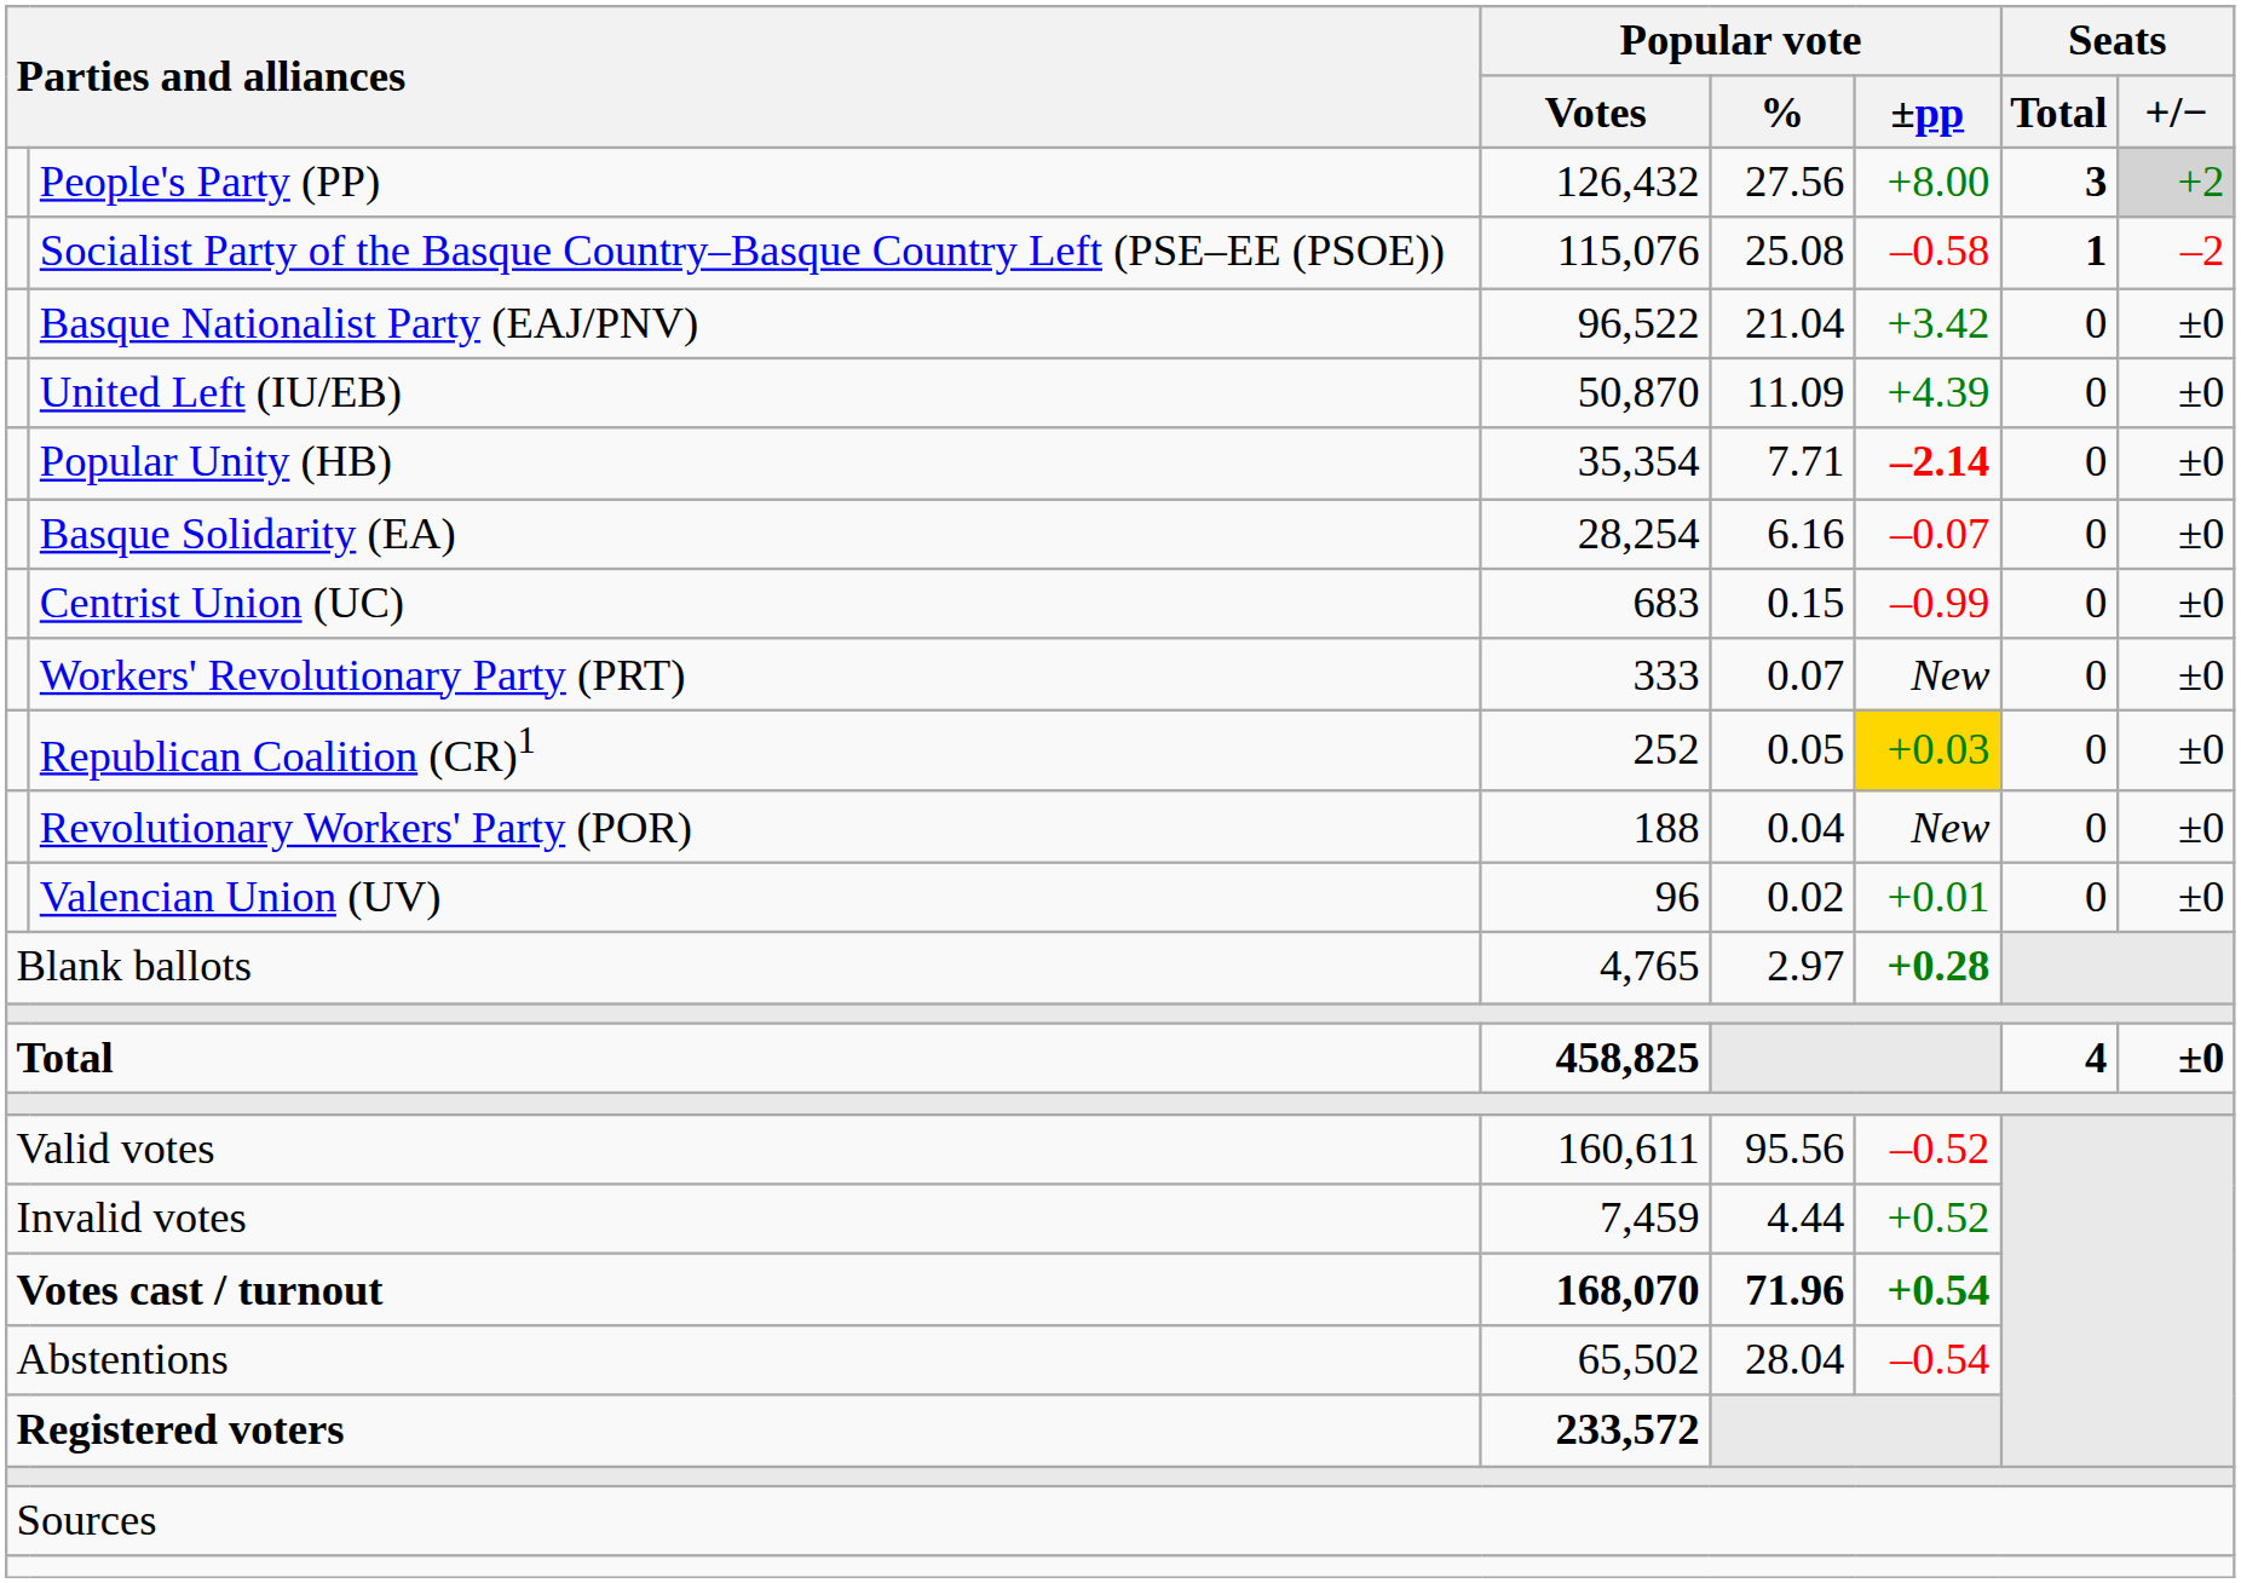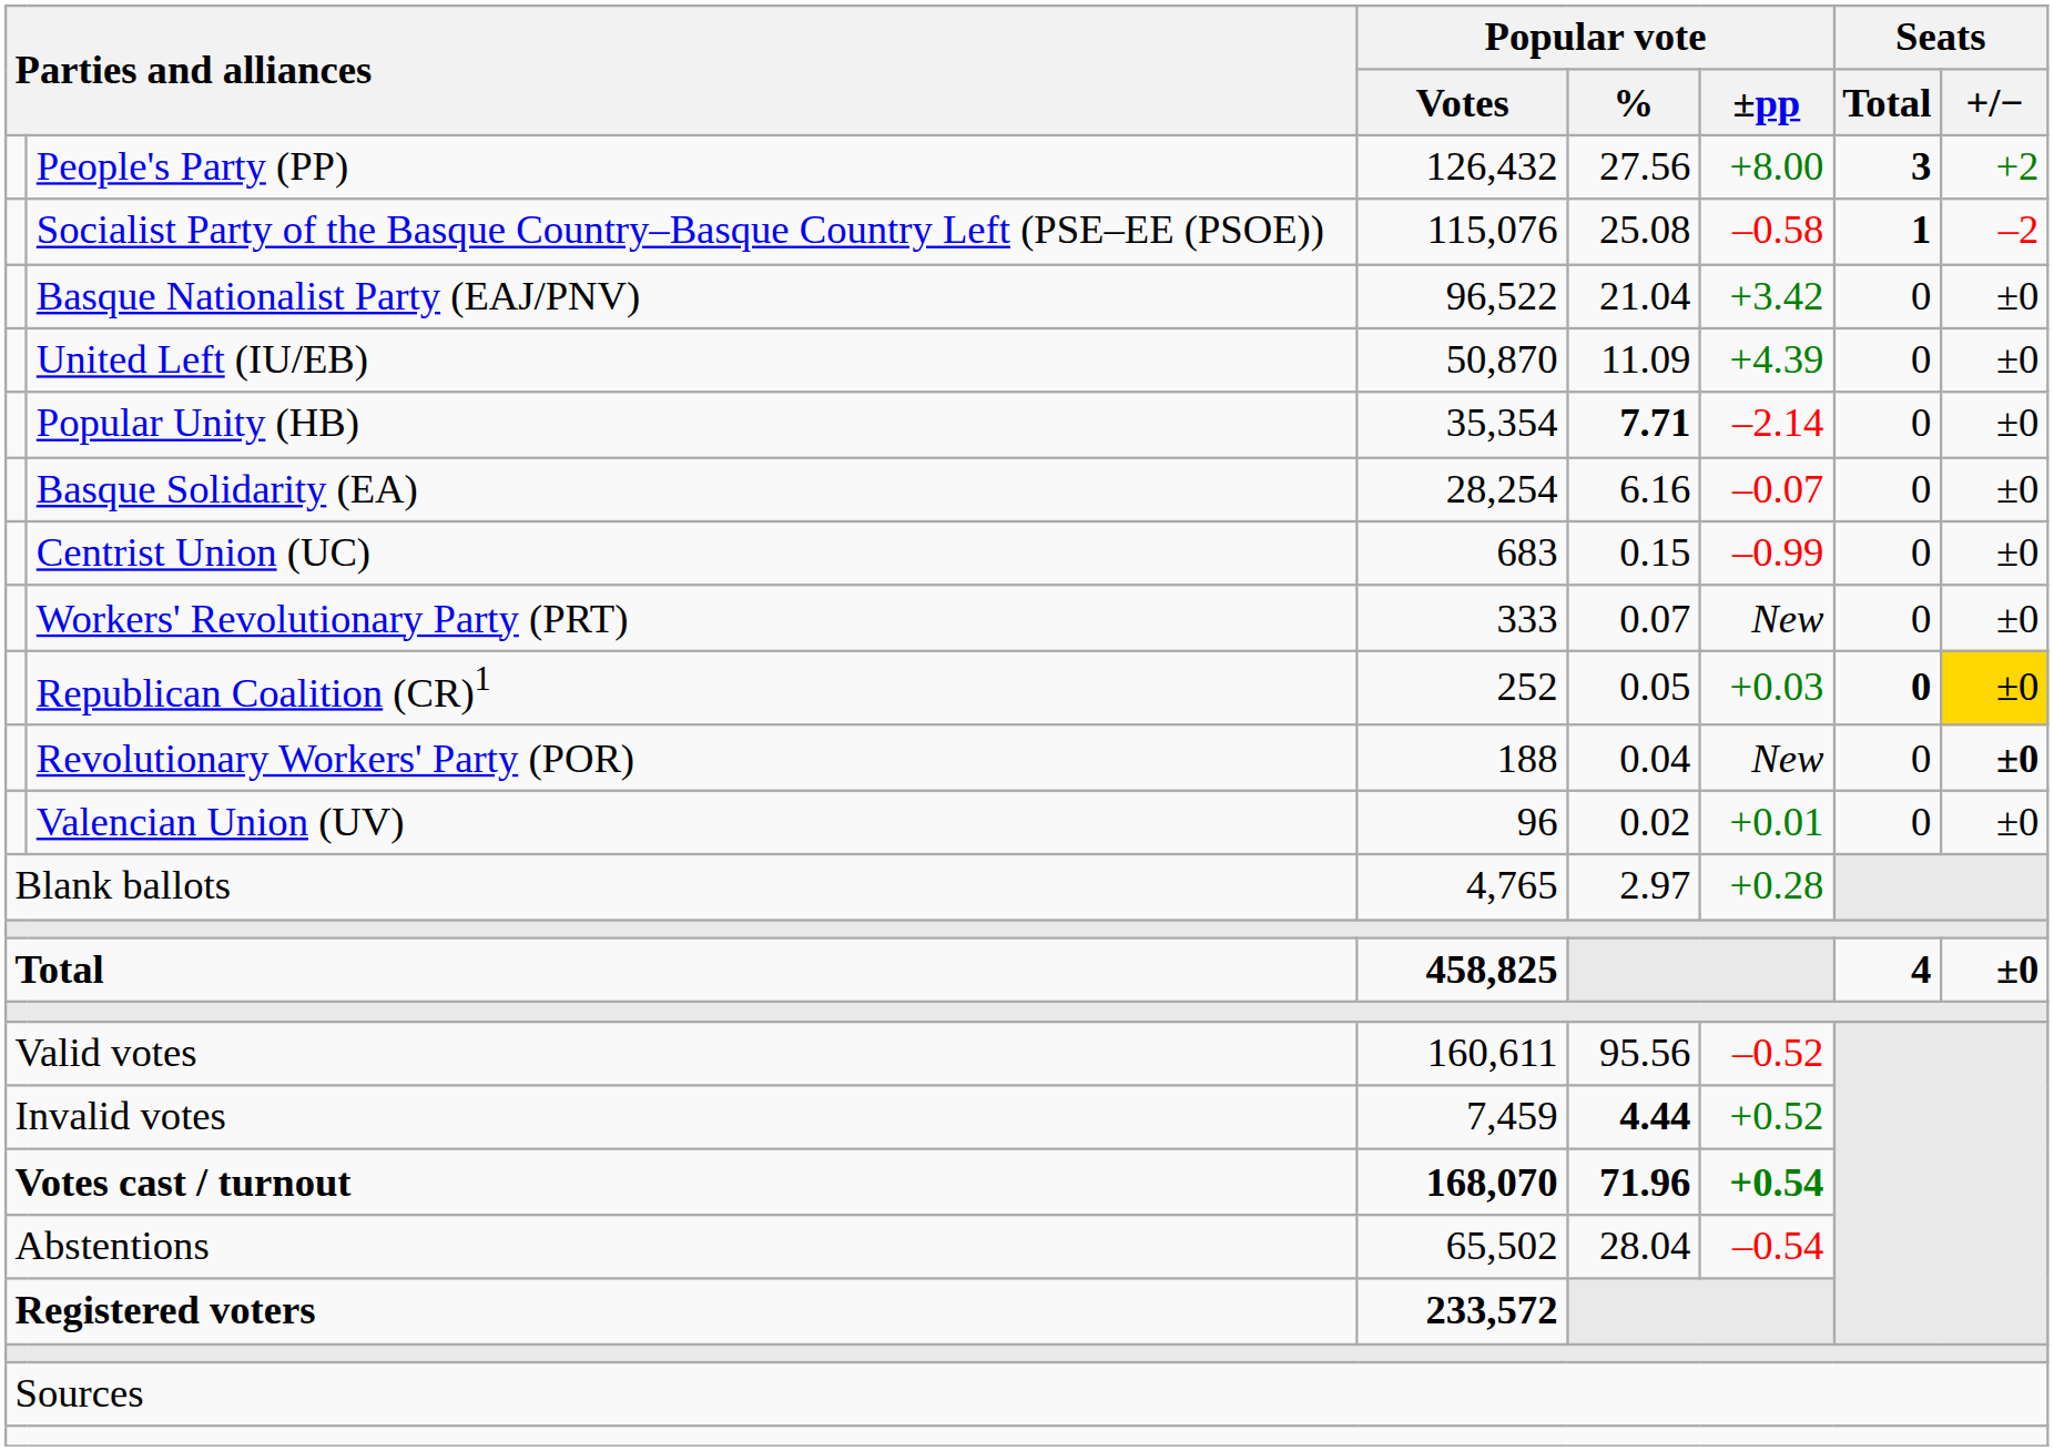People's Party (PP) | Seats / +/−: lightgrey background -> no background
Popular Unity (HB) | Popular vote / %: normal -> bold
Popular Unity (HB) | Popular vote / ±pp: bold -> normal
Republican Coalition (CR)1 | Popular vote / ±pp: gold background -> no background
Republican Coalition (CR)1 | Seats / Total: normal -> bold
Republican Coalition (CR)1 | Seats / +/−: no background -> gold background
Revolutionary Workers' Party (POR) | Seats / +/−: normal -> bold
Blank ballots | Popular vote / ±pp: bold -> normal
Invalid votes | Popular vote / %: normal -> bold
